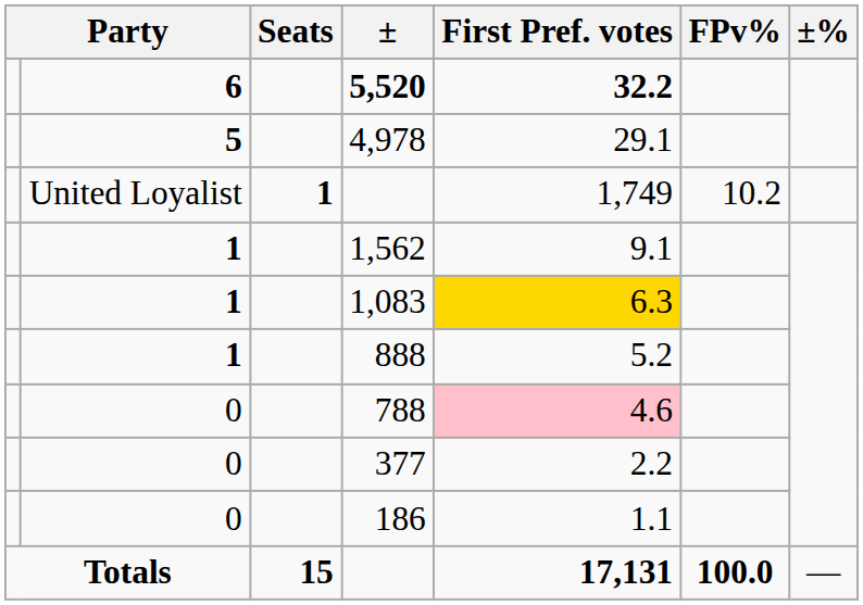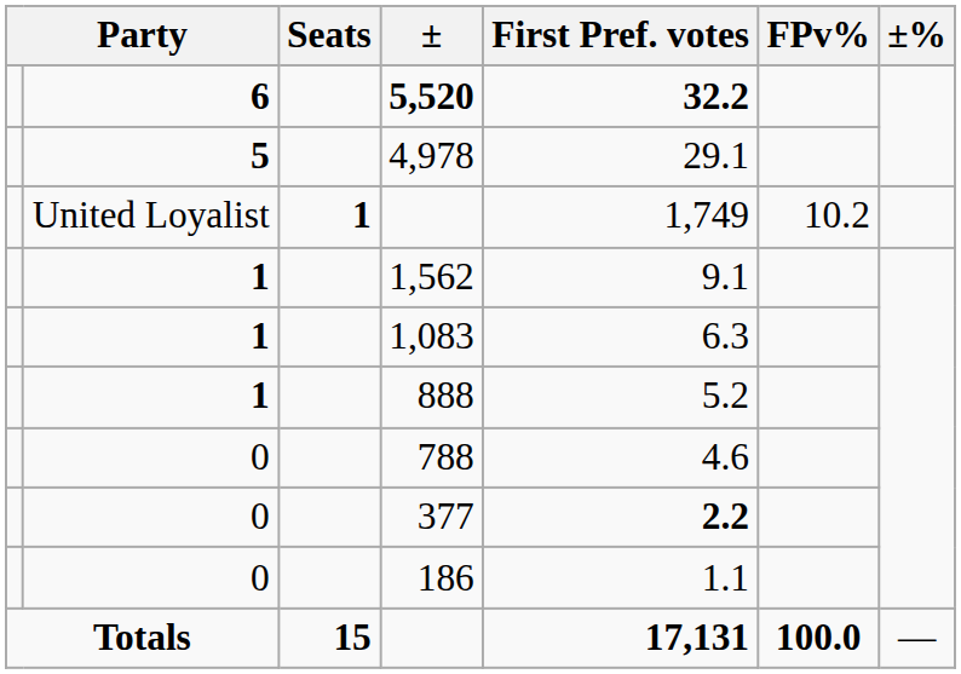1,083 | First Pref. votes: gold background -> no background
788 | First Pref. votes: pink background -> no background
377 | First Pref. votes: normal -> bold
